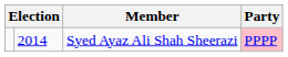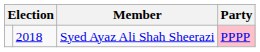Syed Ayaz Ali Shah Sheerazi | column 2: 2014 -> 2018
